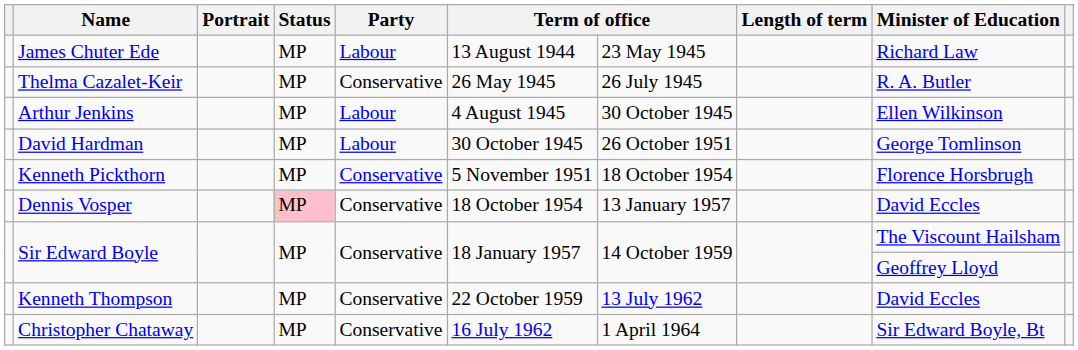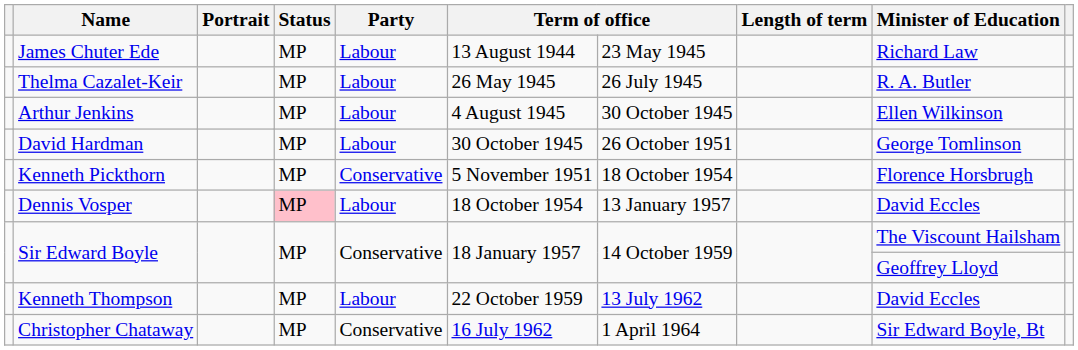Thelma Cazalet-Keir | Party: Conservative -> Labour
Dennis Vosper | Party: Conservative -> Labour
Kenneth Thompson | Party: Conservative -> Labour
